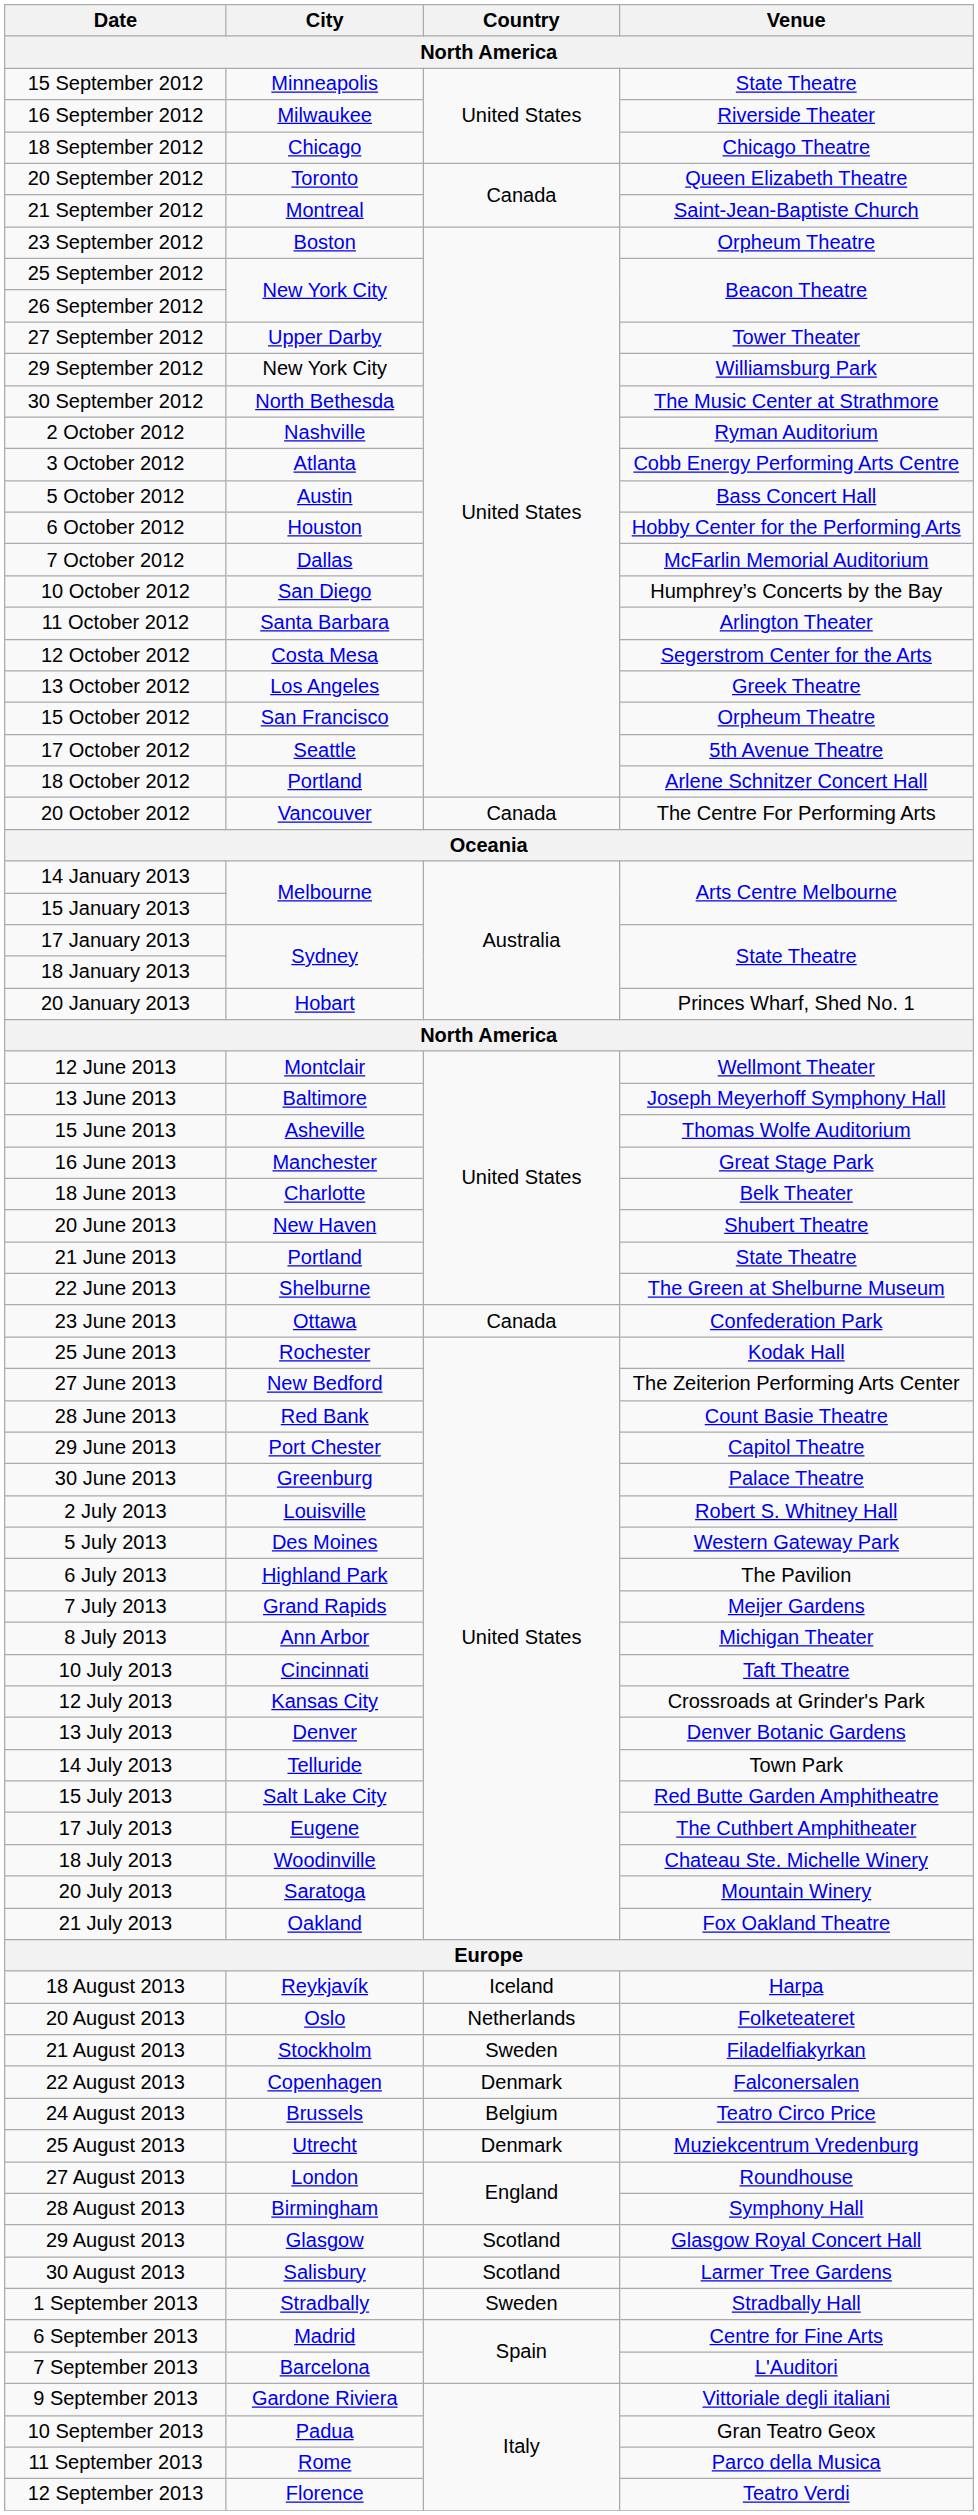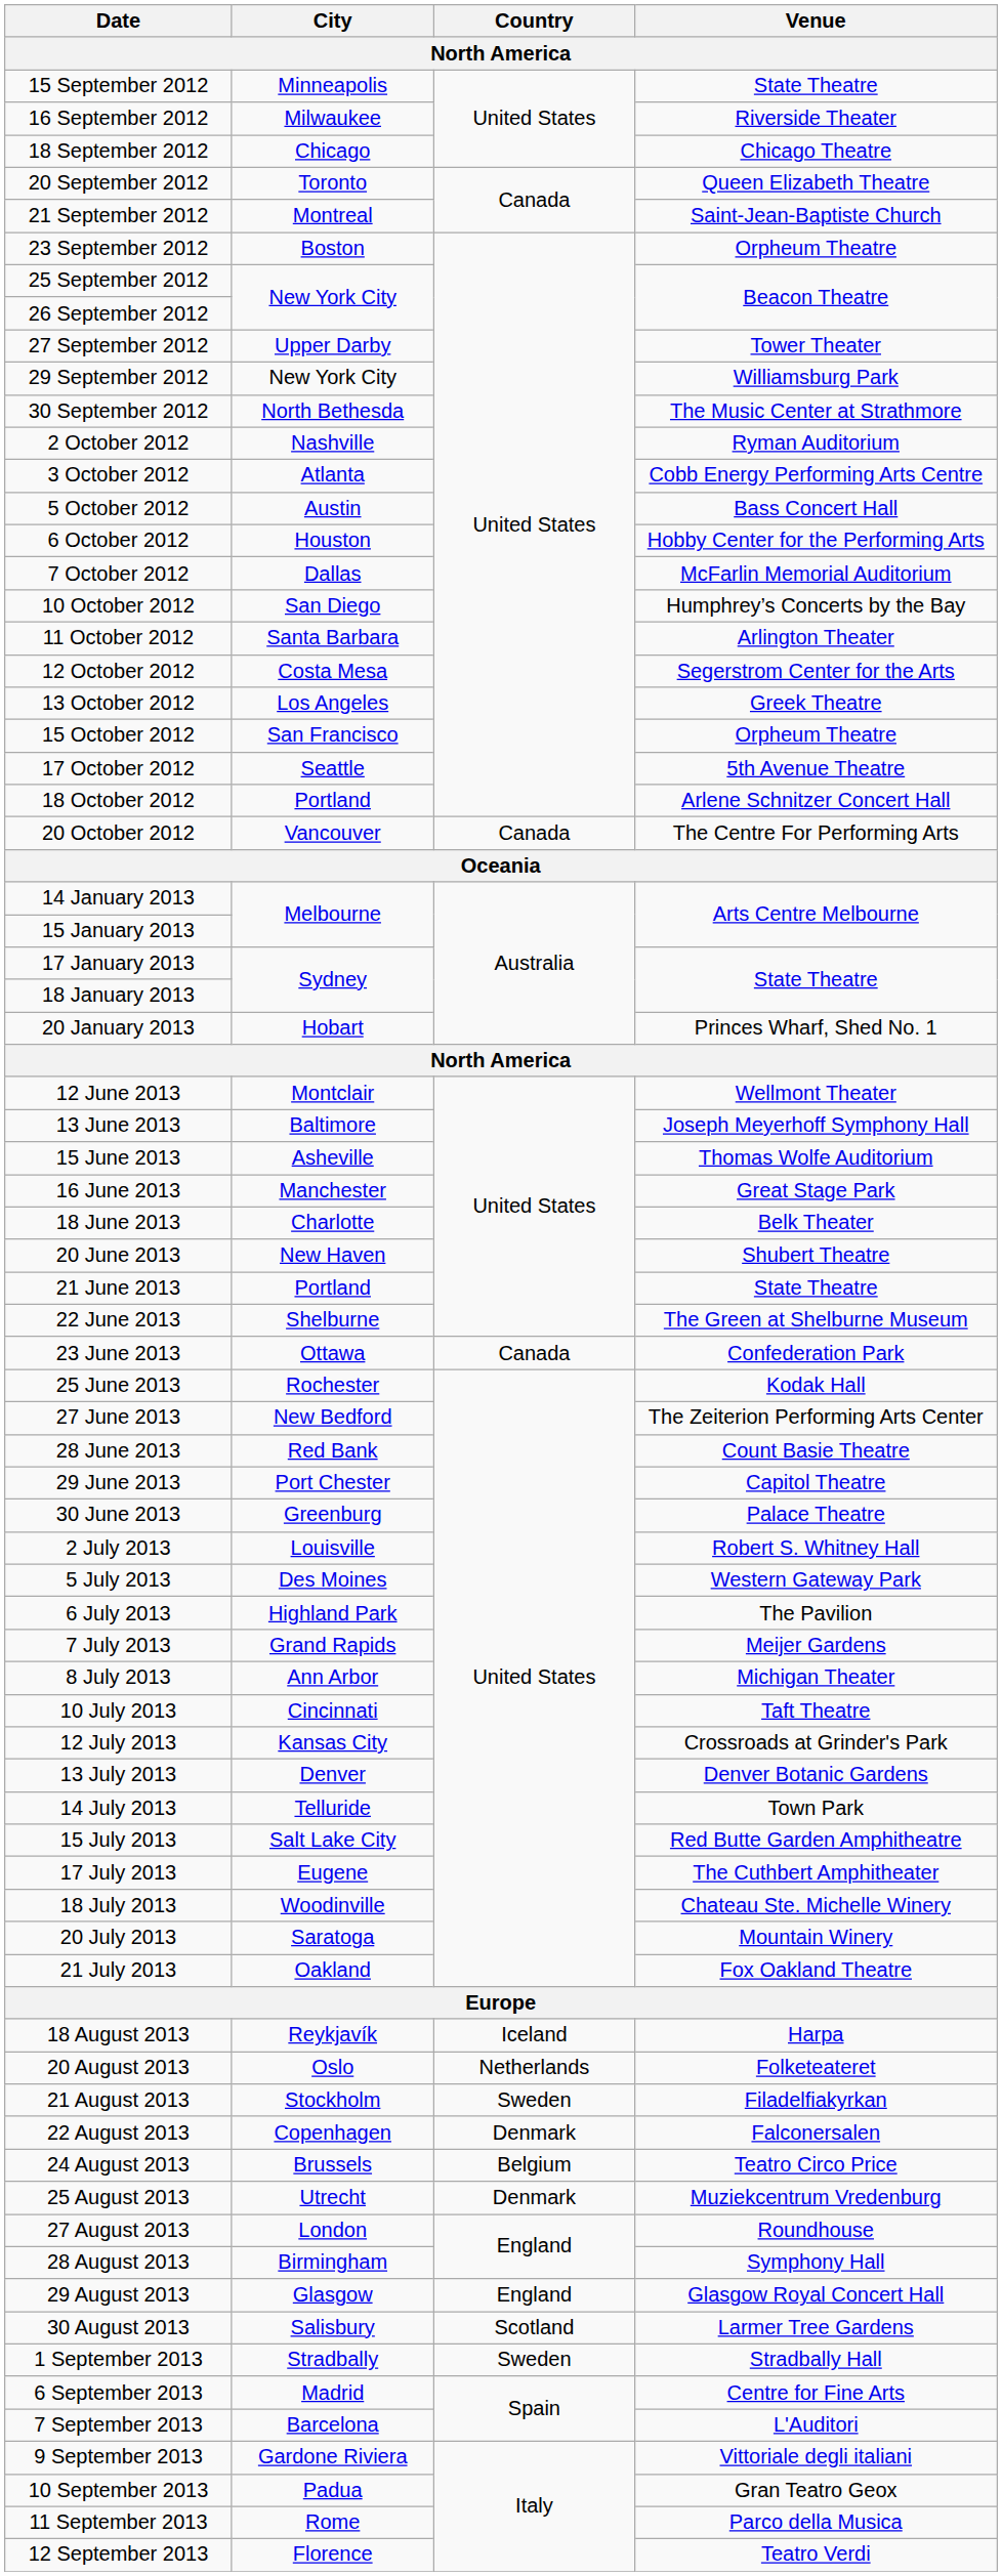29 August 2013 | Country: Scotland -> England
